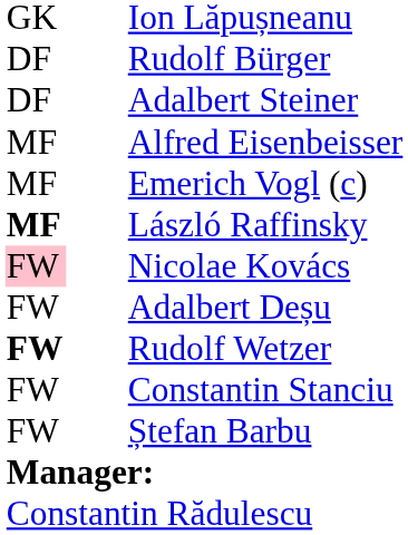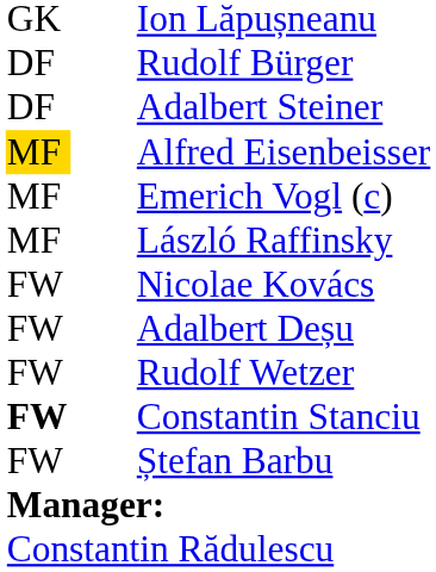Alfred Eisenbeisser | column 1: no background -> gold background
László Raffinsky | column 1: bold -> normal
Nicolae Kovács | column 1: pink background -> no background
Rudolf Wetzer | column 1: bold -> normal
Constantin Stanciu | column 1: normal -> bold
